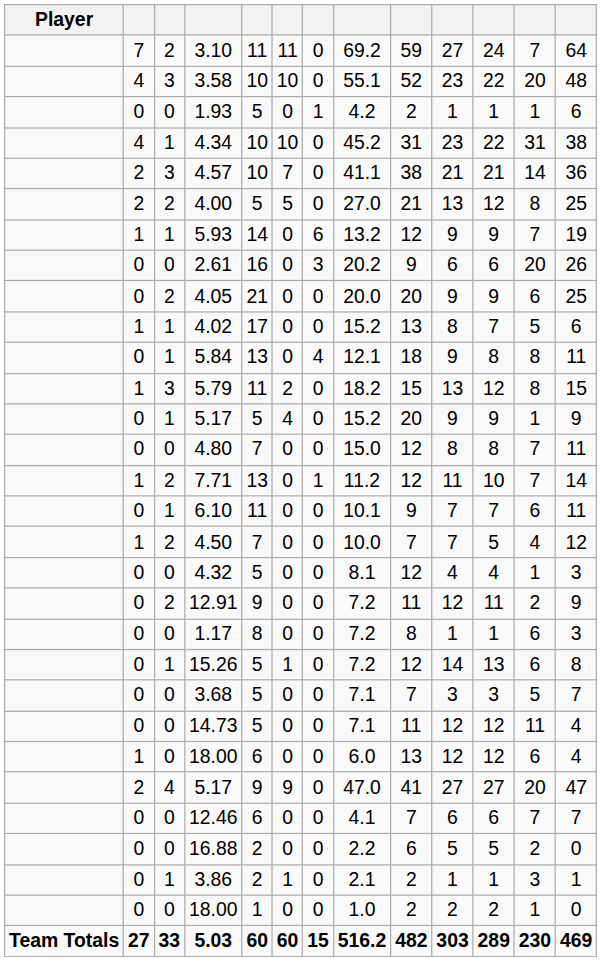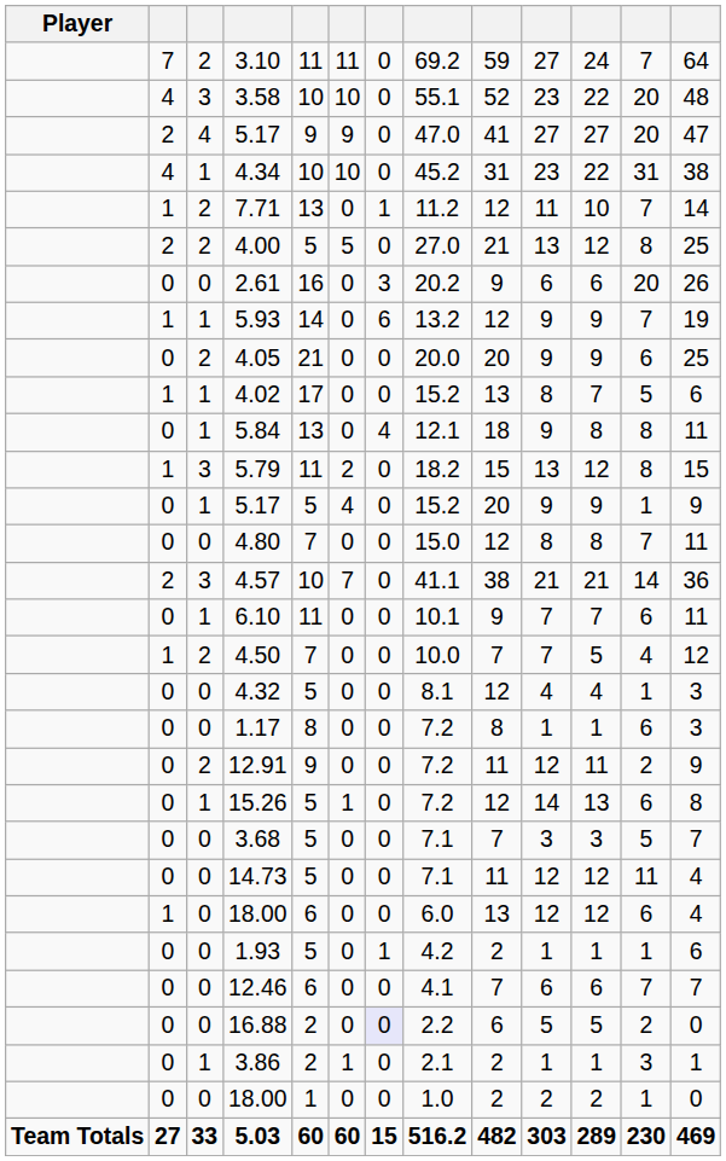rows swapped: 2 / 5.17 <-> 1.93
rows swapped: 4.57 <-> 7.71
rows swapped: 5.93 <-> 2.61
rows swapped: 1.17 <-> 12.91
16.88 | column 7: no background -> lavender background
